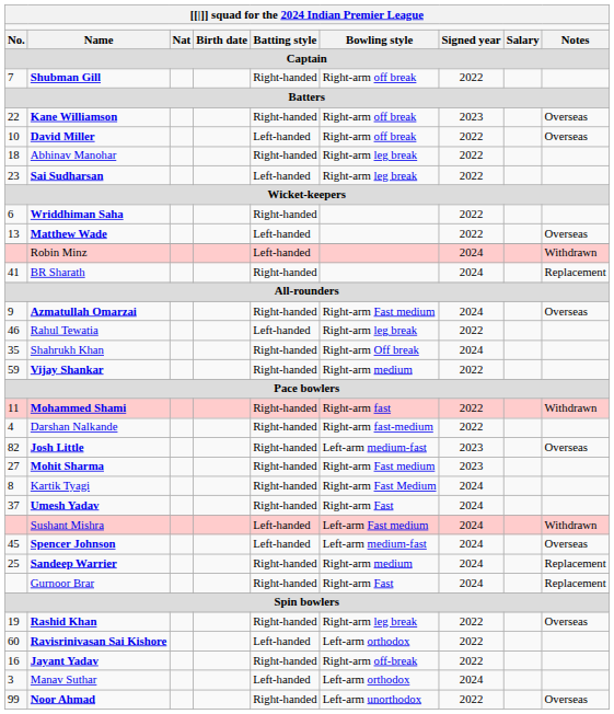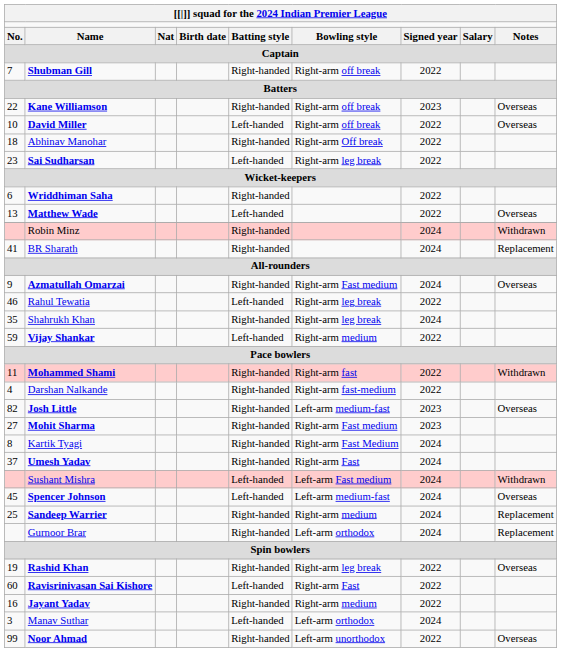Abhinav Manohar | column 6: Right-arm leg break -> Right-arm Off break
Robin Minz | column 5: Left-handed -> Right-handed
Shahrukh Khan | column 6: Right-arm Off break -> Right-arm leg break
Vijay Shankar | column 5: Right-handed -> Left-handed
Gurnoor Brar | column 6: Right-arm Fast -> Left-arm orthodox
Ravisrinivasan Sai Kishore | column 6: Left-arm orthodox -> Right-arm Fast
Jayant Yadav | column 6: Right-arm off-break -> Right-arm medium
